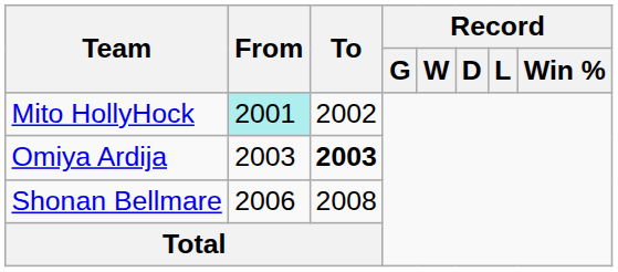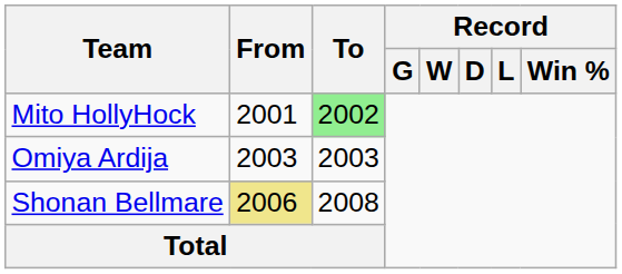Mito HollyHock | From: paleturquoise background -> no background
Mito HollyHock | To: no background -> lightgreen background
Omiya Ardija | To: bold -> normal
Shonan Bellmare | From: no background -> khaki background
